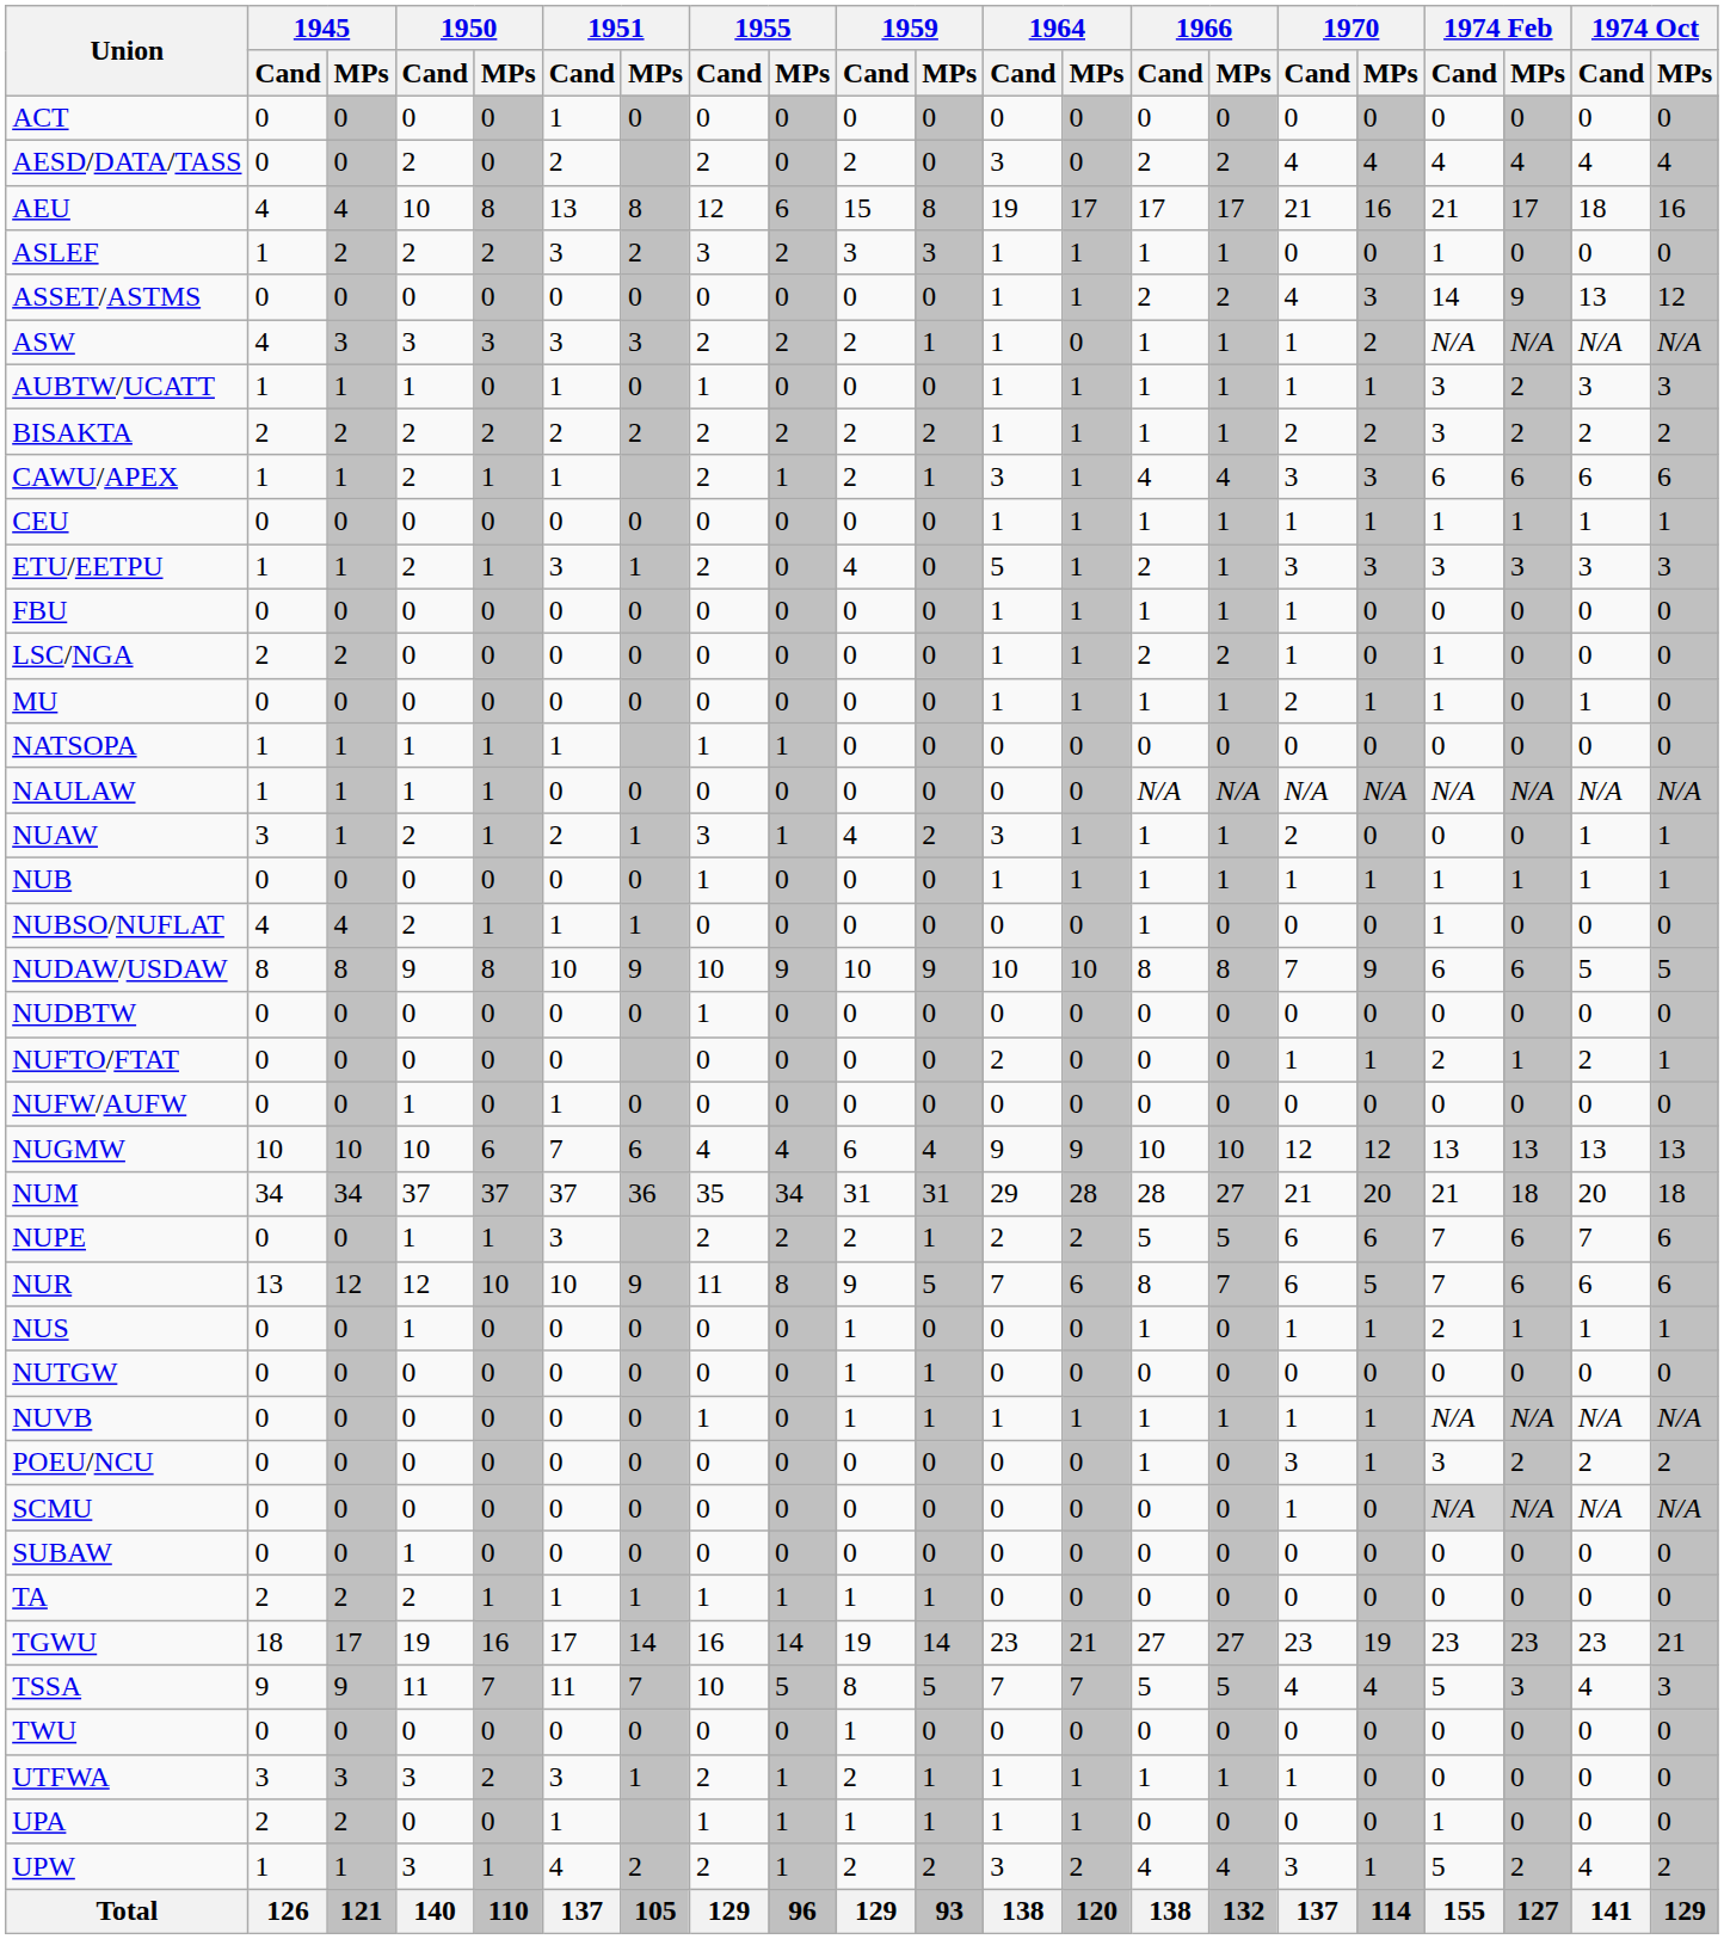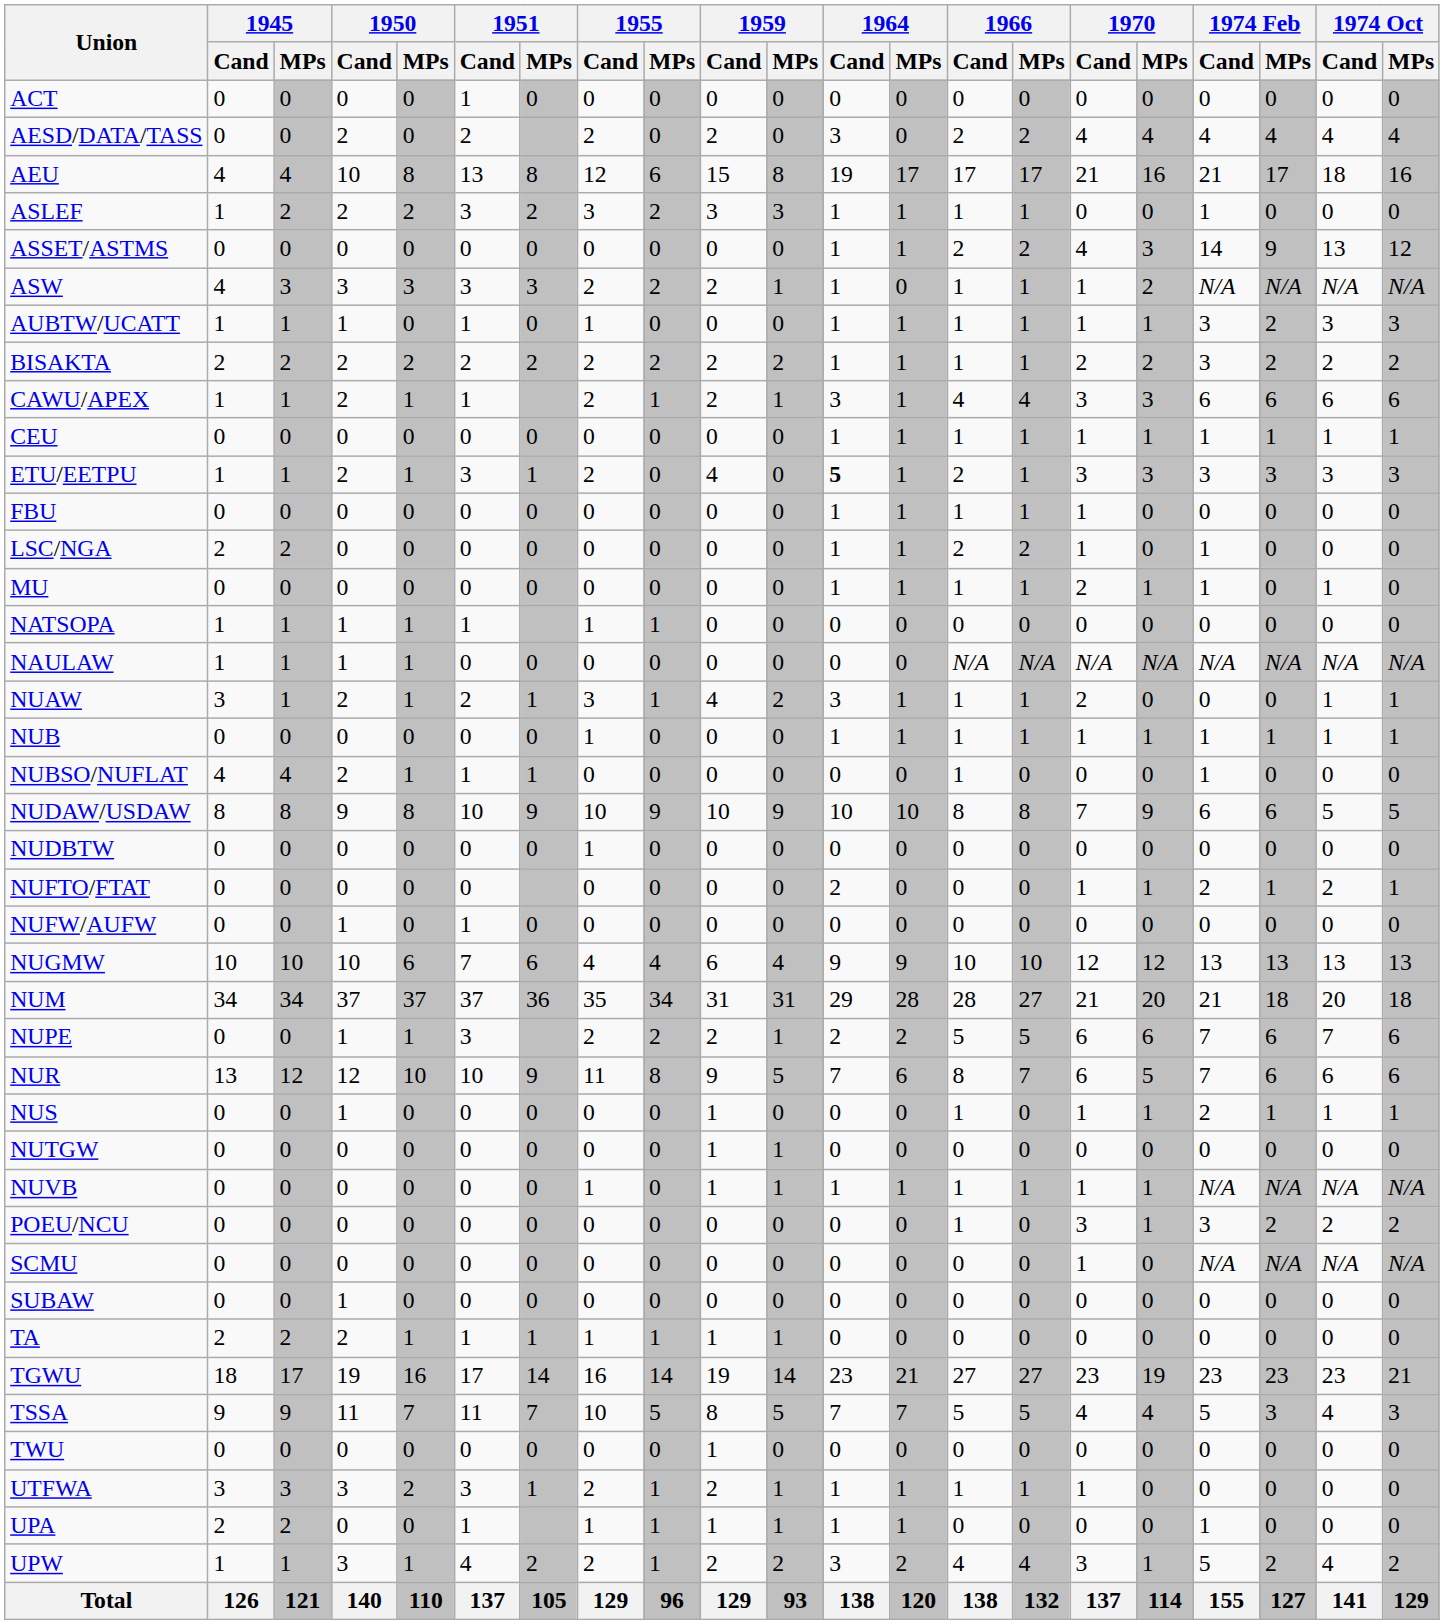ETU/EETPU | 1964 / Cand: normal -> bold
SCMU | 1974 Feb / Cand: lightgrey background -> no background
